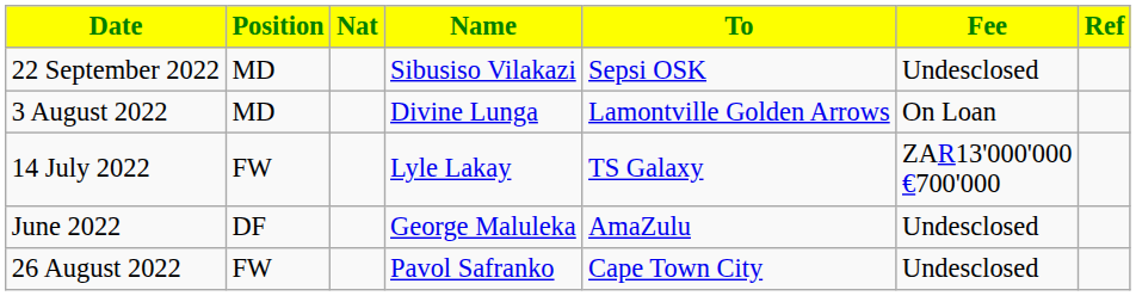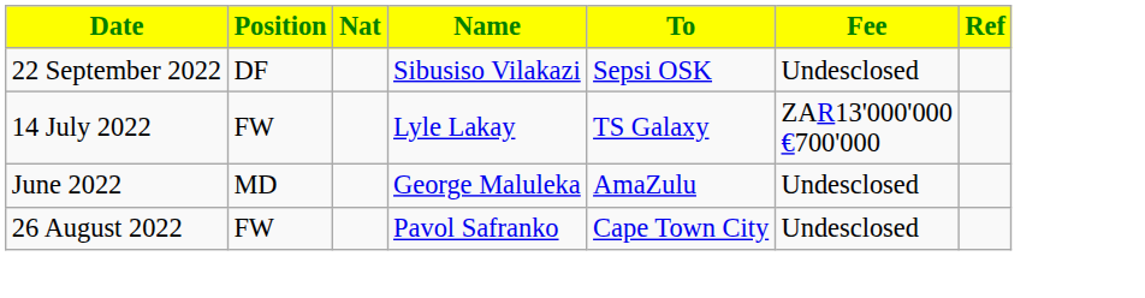22 September 2022 | Position: MD -> DF
- row: 3 August 2022 | MD | Divine Lunga | Lamontville Golden Arrows | On Loan
June 2022 | Position: DF -> MD
